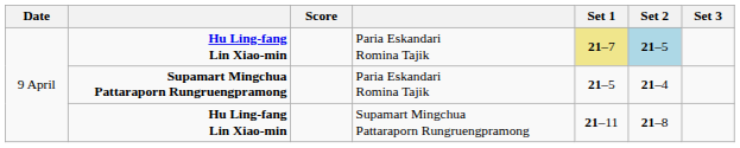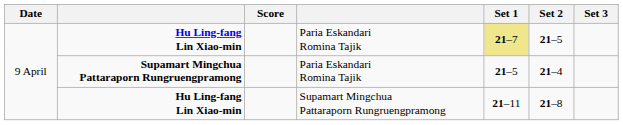Hu Ling-fang Lin Xiao-min / Paria Eskandari Romina Tajik | Set 2: lightblue background -> no background
